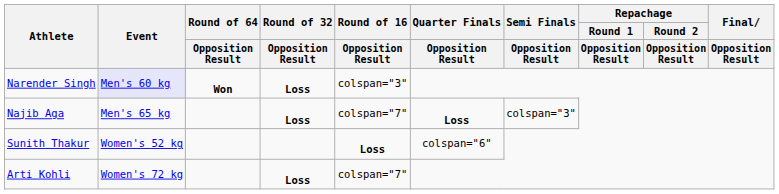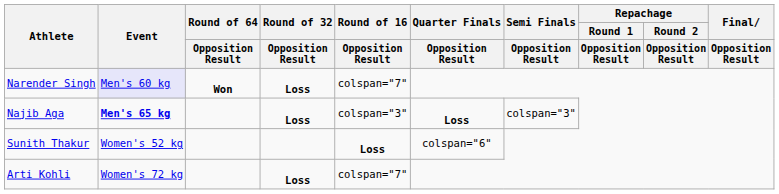Narender Singh | Round of 16 / Opposition Result: colspan="3" -> colspan="7"
Najib Aga | Event: normal -> bold
Najib Aga | Round of 16 / Opposition Result: colspan="7" -> colspan="3"
